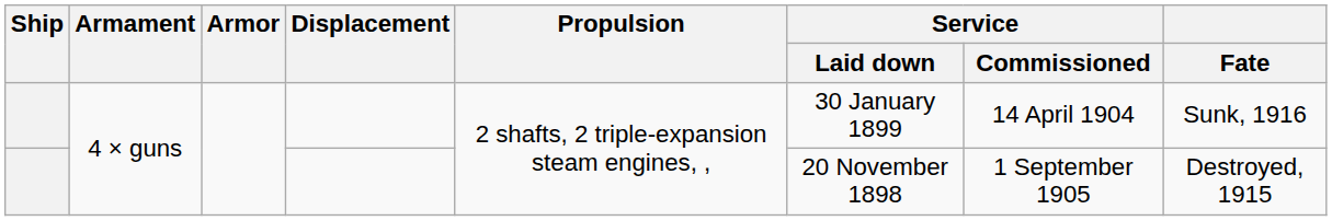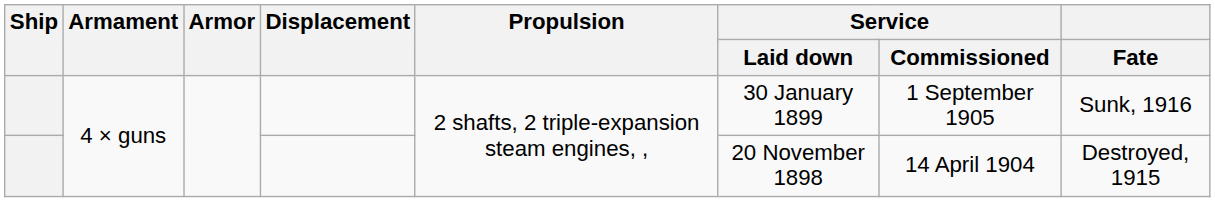row 3 | Service / Commissioned: 14 April 1904 -> 1 September 1905
row 4 | Service / Commissioned: 1 September 1905 -> 14 April 1904
